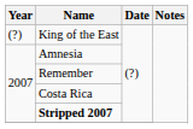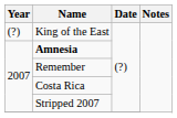Amnesia | Name: normal -> bold
Stripped 2007 | Name: bold -> normal
